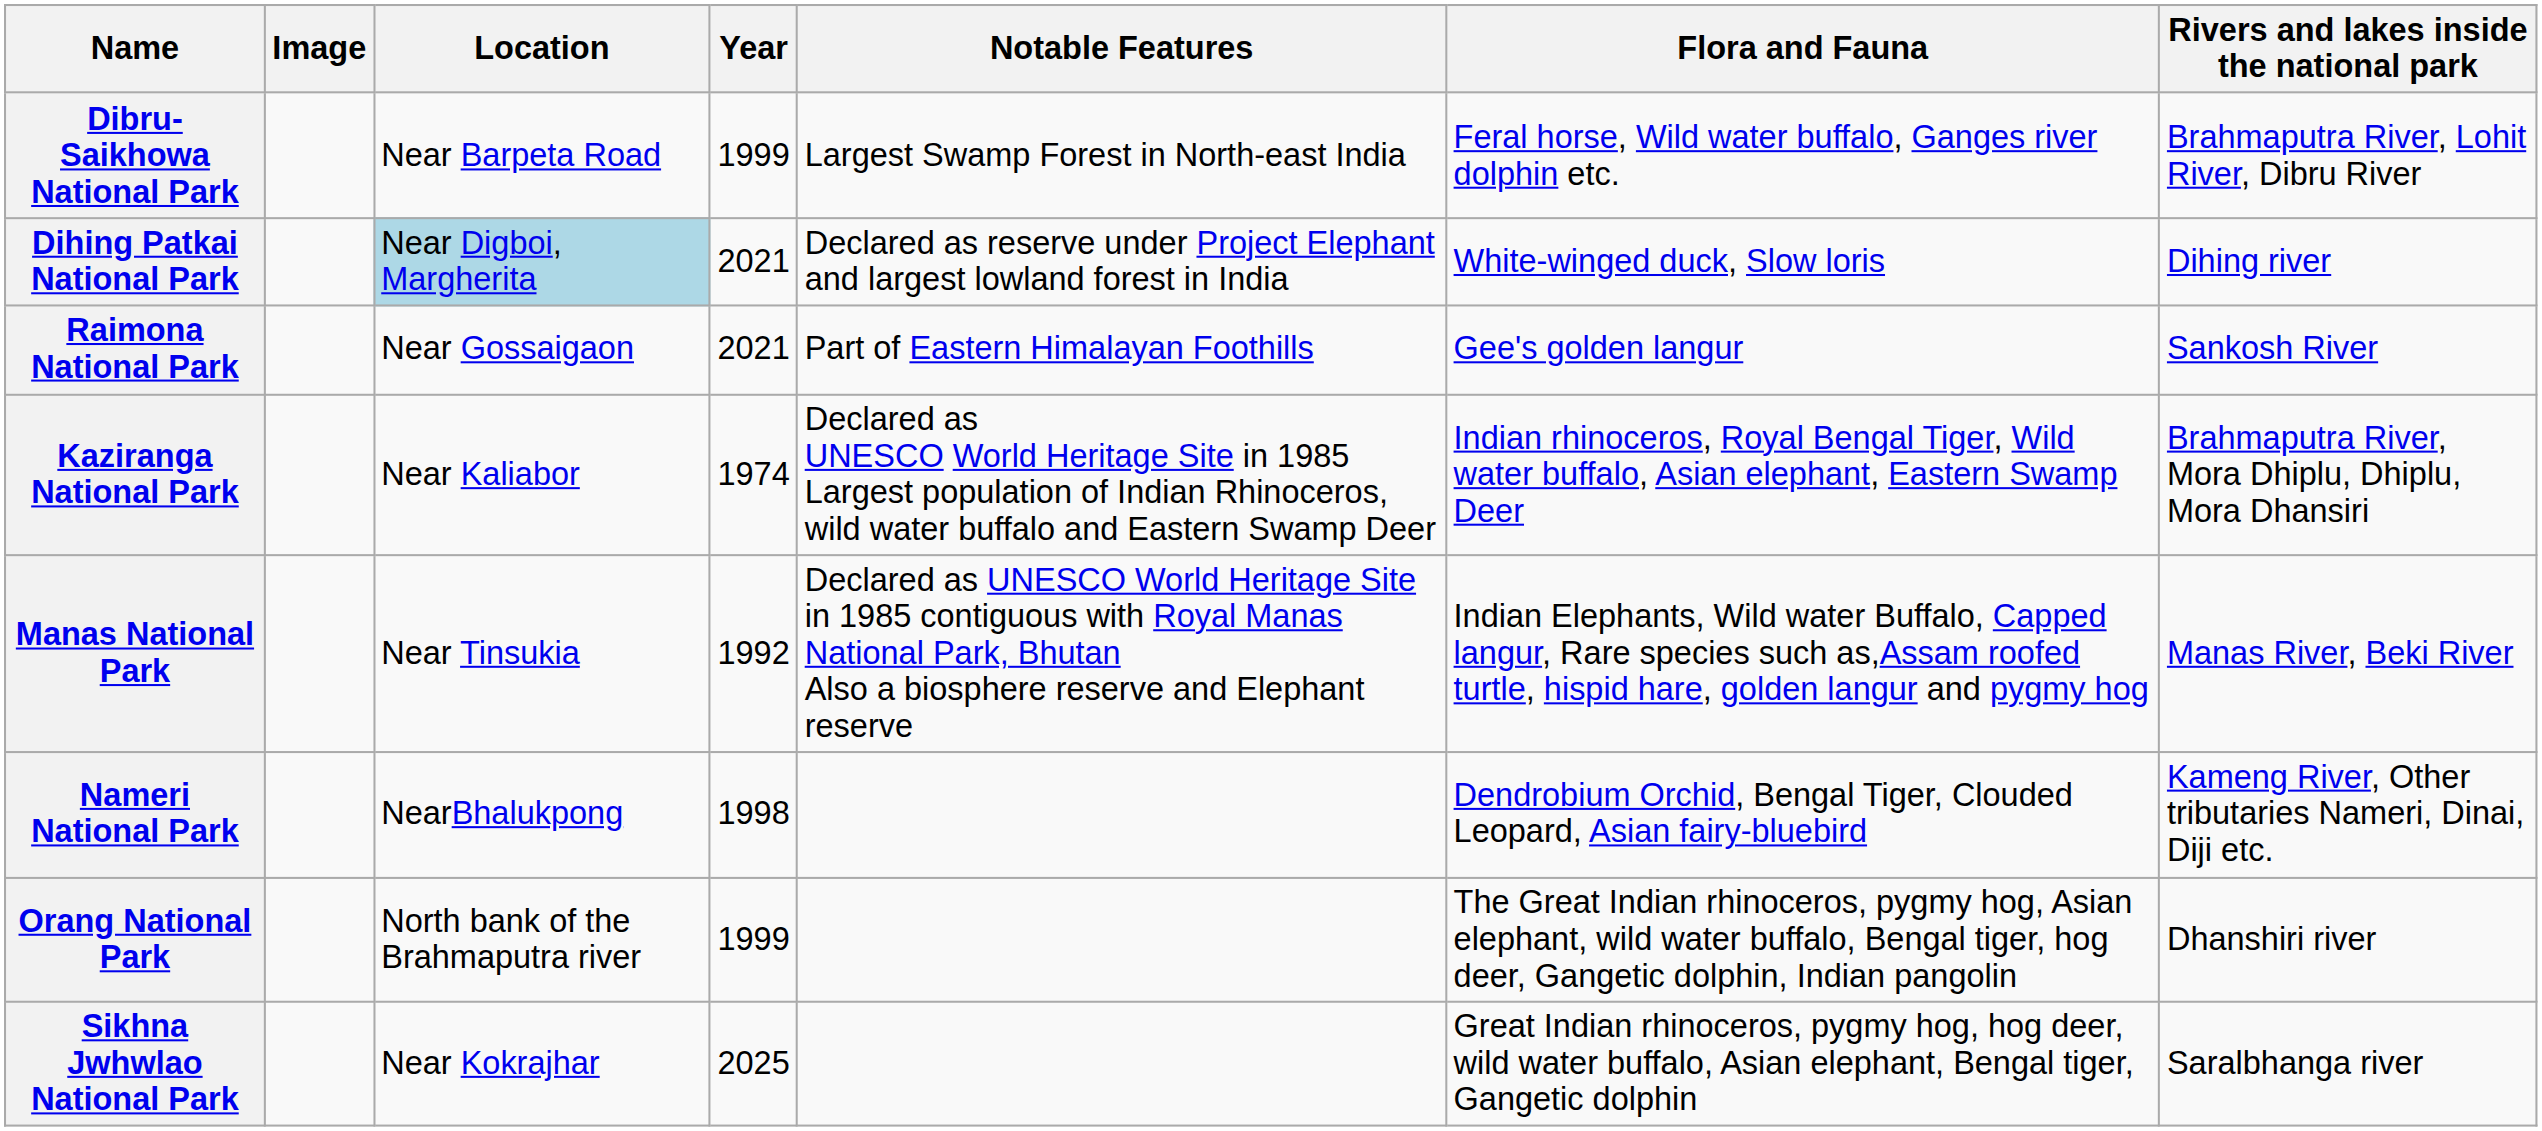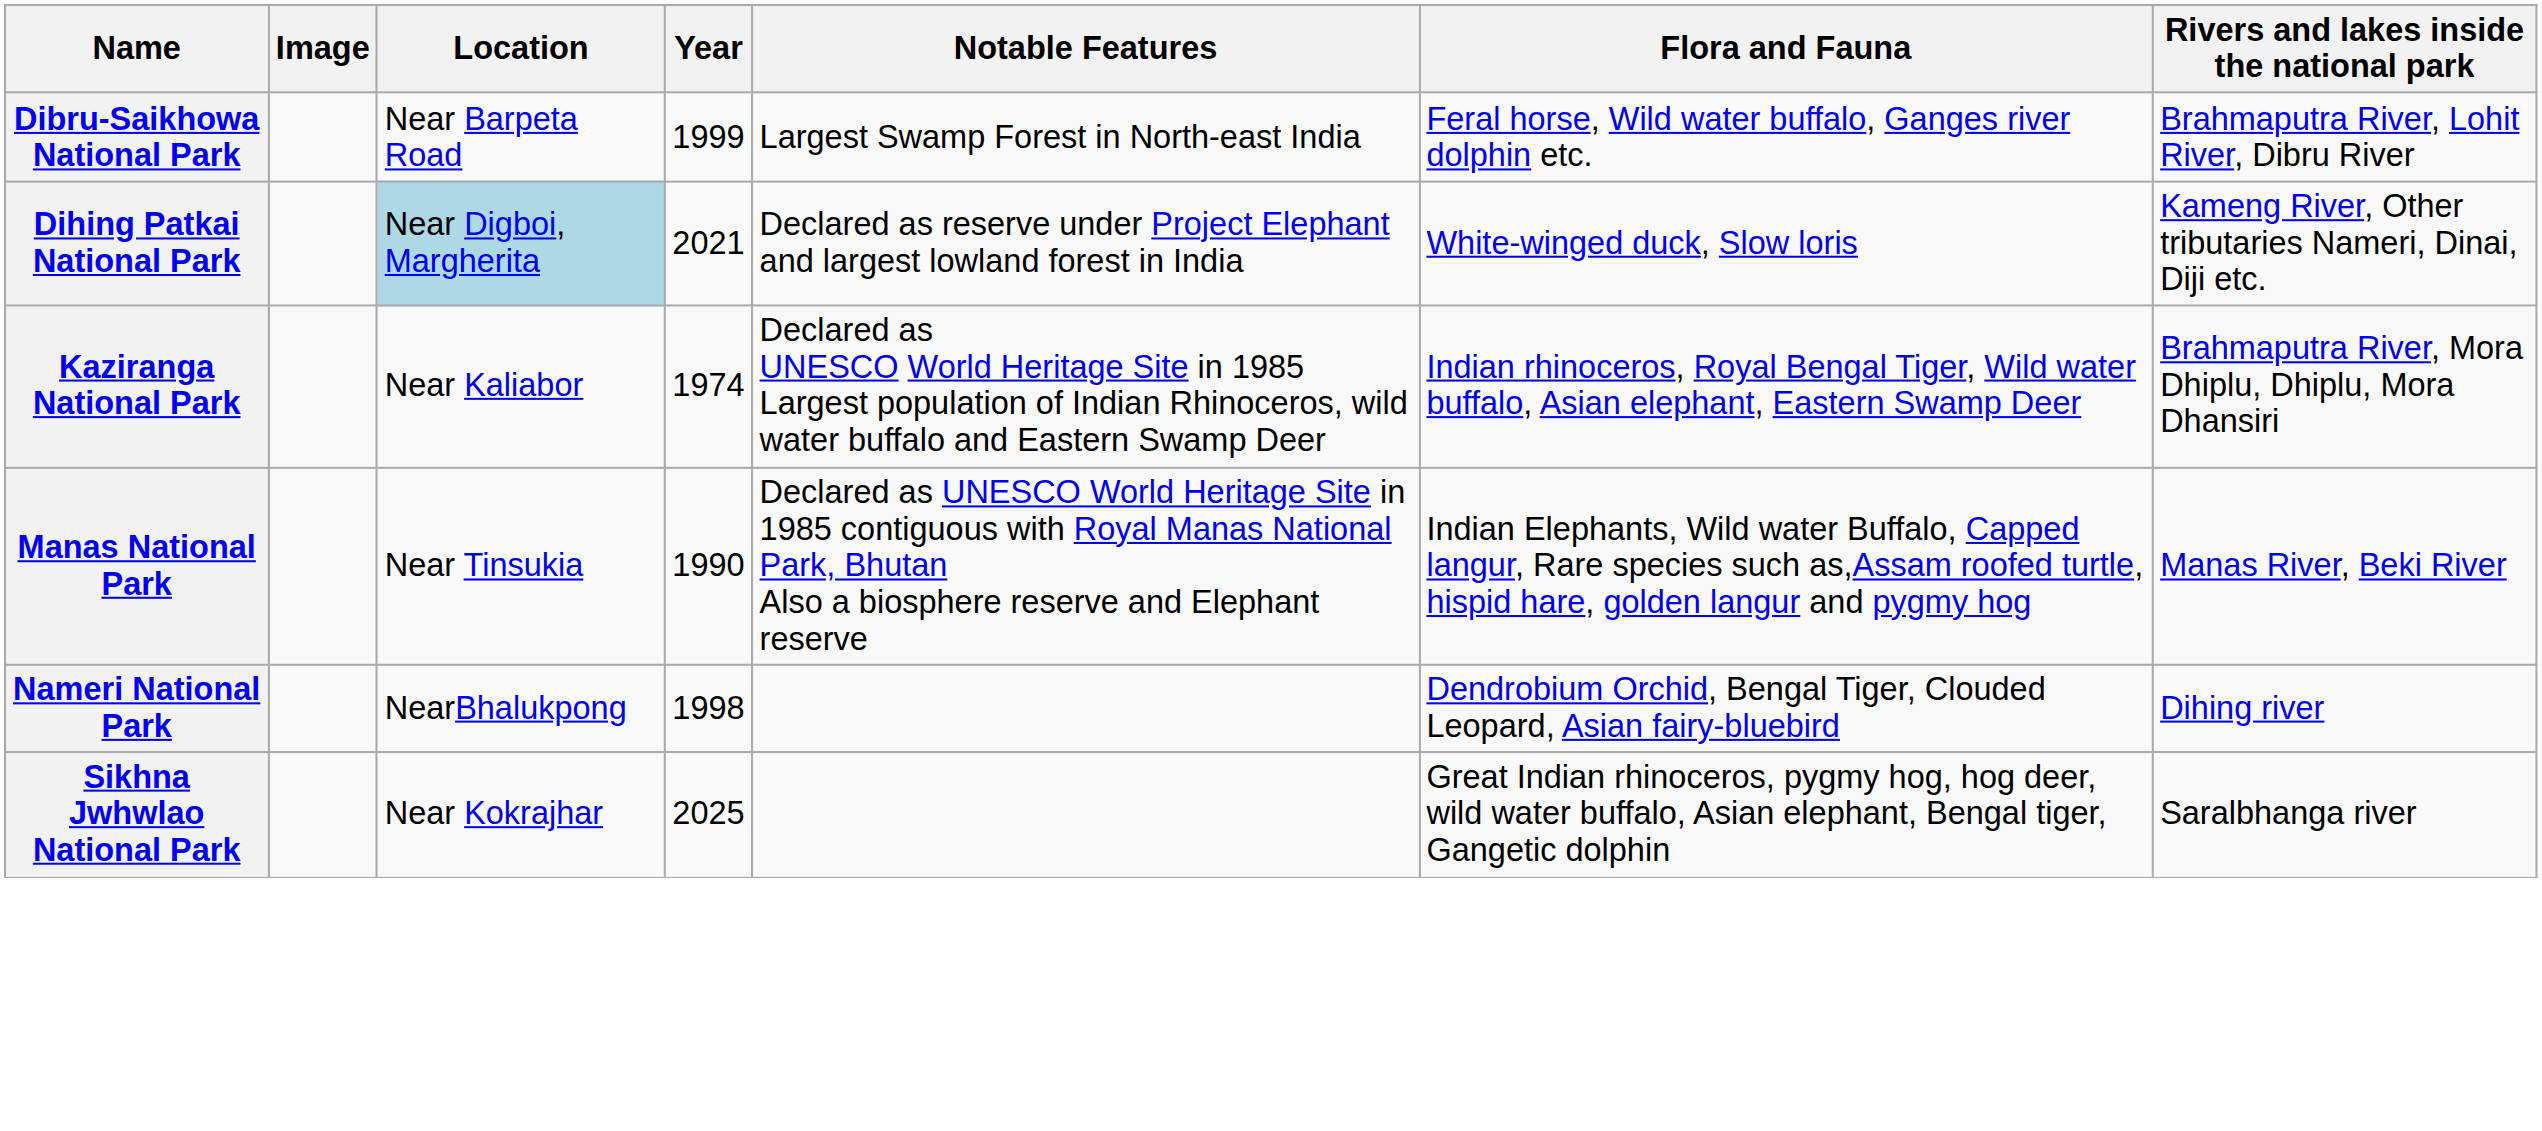Dihing Patkai National Park | Rivers and lakes inside the national park: Dihing river -> Kameng River, Other tributaries Nameri, Dinai, Diji etc.
- row: Raimona National Park | Near Gossaigaon | 2021 | Part of Eastern Himalayan Foothills | Gee's golden langur | Sankosh River
Manas National Park | Year: 1992 -> 1990
Nameri National Park | Rivers and lakes inside the national park: Kameng River, Other tributaries Nameri, Dinai, Diji etc. -> Dihing river
- row: Orang National Park | North bank of the Brahmaputra river | 1999 | The Great Indian rhinoceros, pygmy hog, Asian elephant, wild water buffalo, Bengal tiger, hog deer, Gangetic dolphin, Indian pangolin | Dhanshiri river
